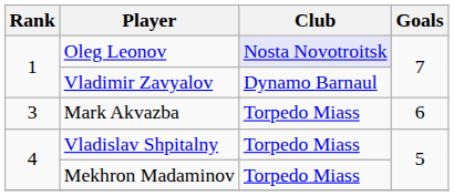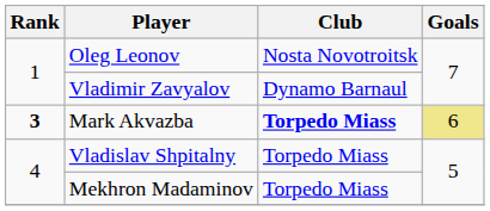Oleg Leonov | Club: lavender background -> no background
Mark Akvazba | Rank: normal -> bold
Mark Akvazba | Club: normal -> bold
Mark Akvazba | Goals: no background -> khaki background
